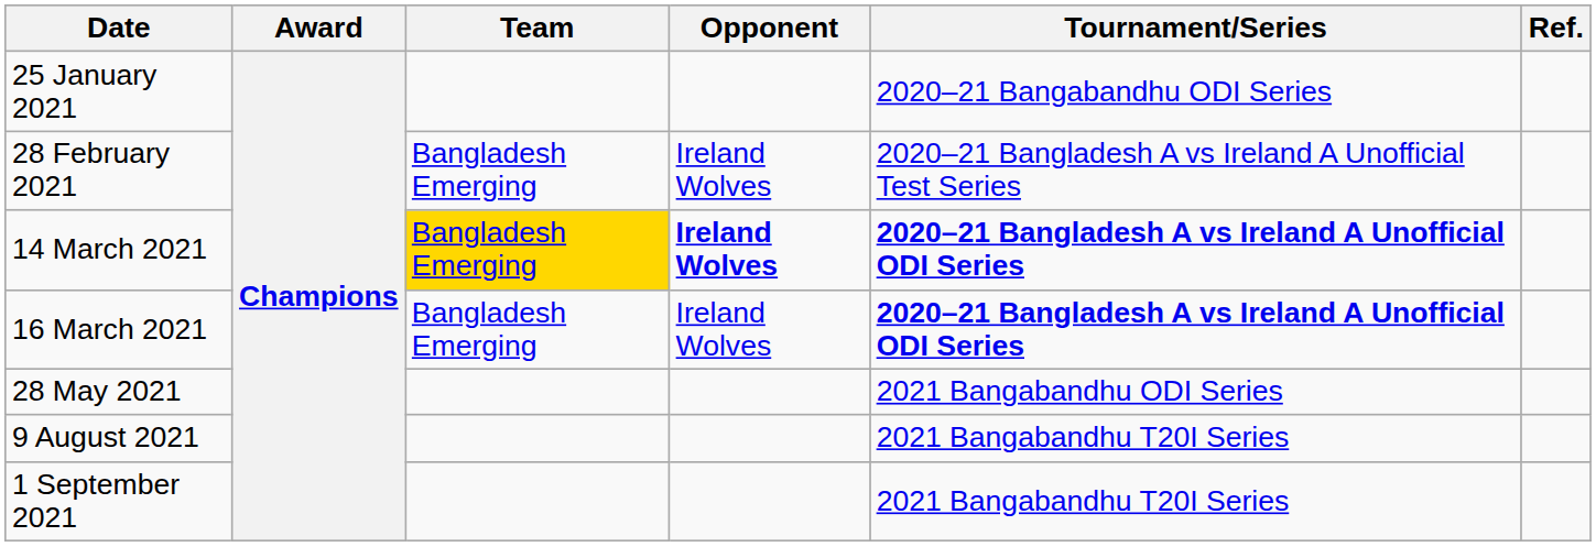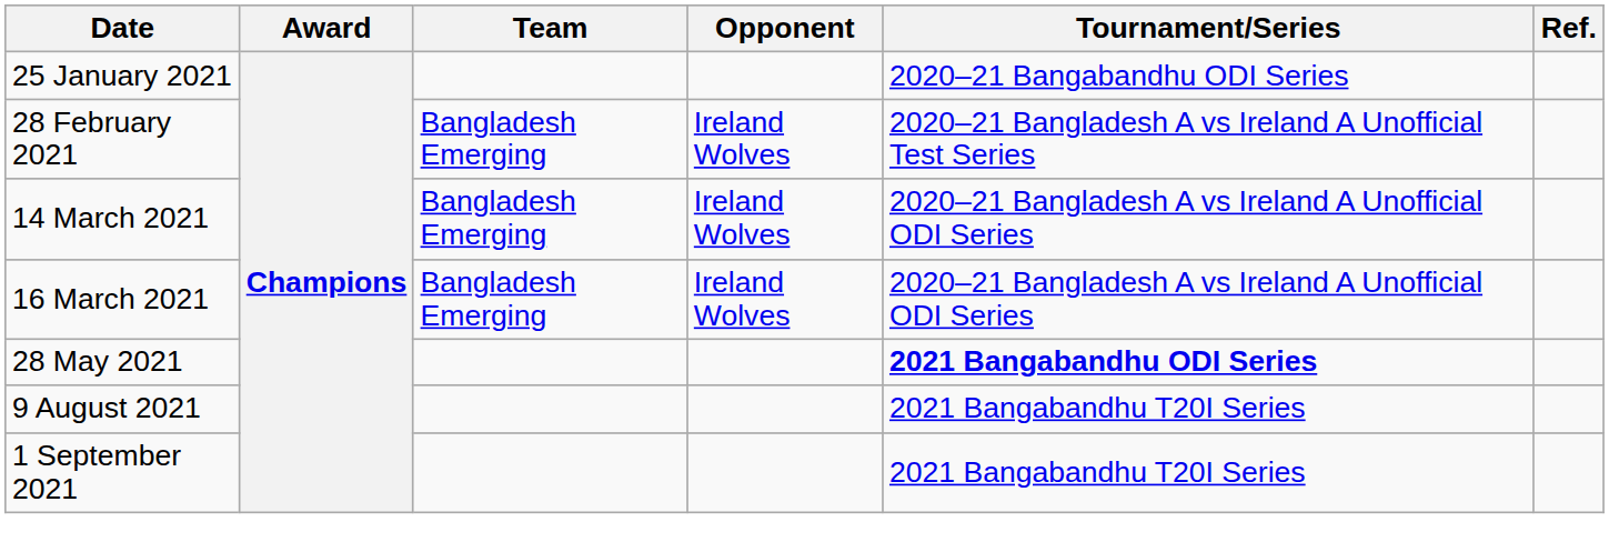14 March 2021 | Team: gold background -> no background
14 March 2021 | Opponent: bold -> normal
14 March 2021 | Tournament/Series: bold -> normal
16 March 2021 | Tournament/Series: bold -> normal
28 May 2021 | Tournament/Series: normal -> bold
